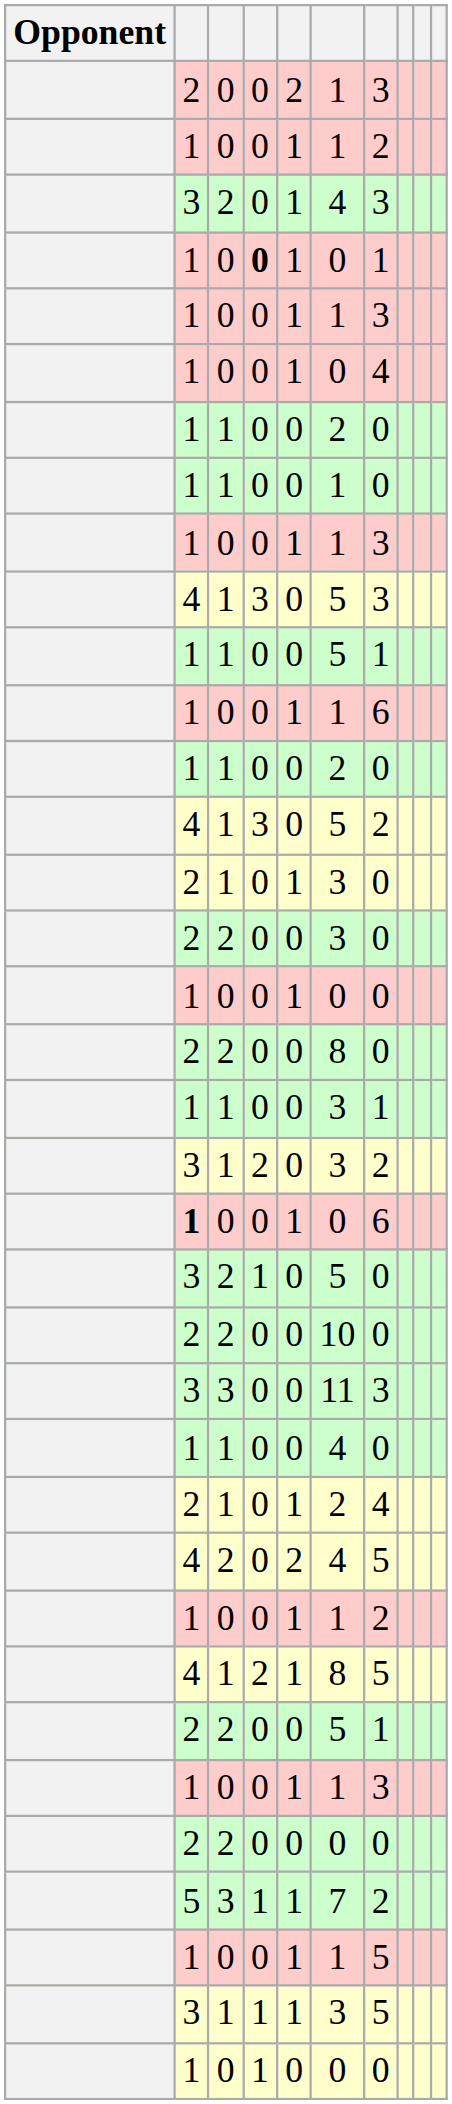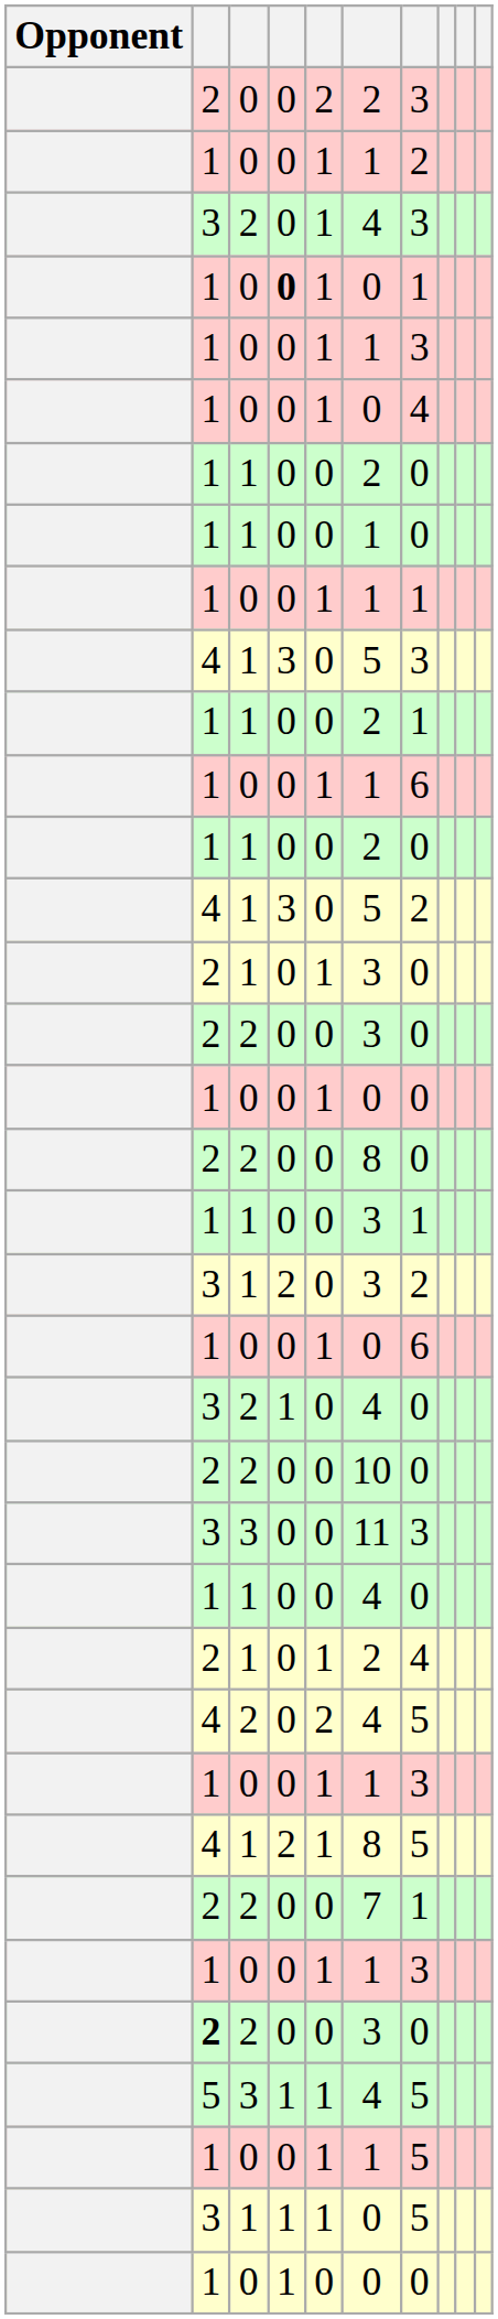row 2 | column 6: 1 -> 2
row 10 | column 7: 3 -> 1
row 12 | column 6: 5 -> 2
row 22 | column 2: bold -> normal
row 23 | column 6: 5 -> 4
row 29 | column 7: 2 -> 3
row 31 | column 6: 5 -> 7
row 33 | column 2: normal -> bold
row 33 | column 6: 0 -> 3
row 34 | column 6: 7 -> 4
row 34 | column 7: 2 -> 5
row 36 | column 6: 3 -> 0
